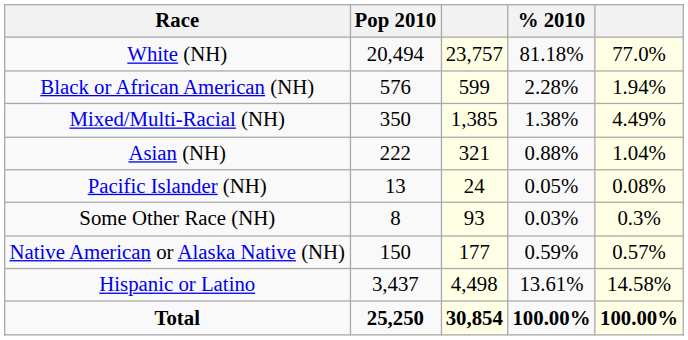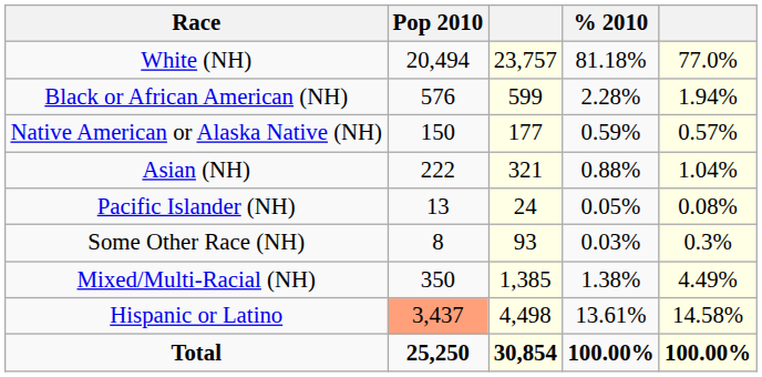rows swapped: Native American or Alaska Native (NH) <-> Mixed/Multi-Racial (NH)
Hispanic or Latino | Pop 2010: no background -> lightsalmon background
